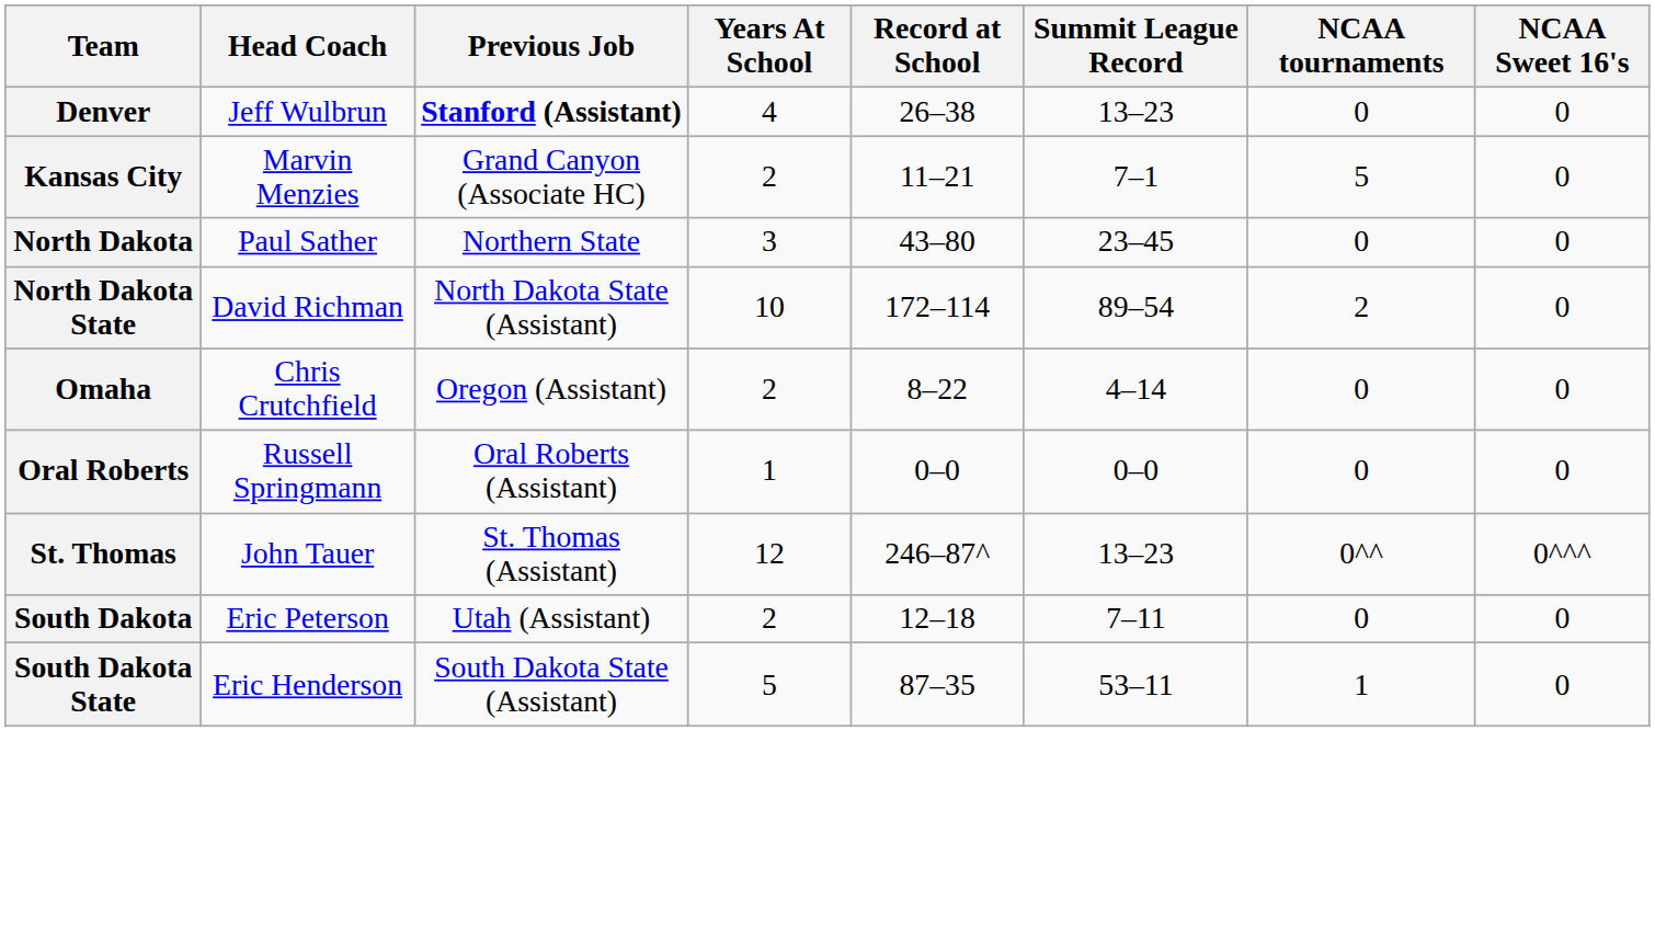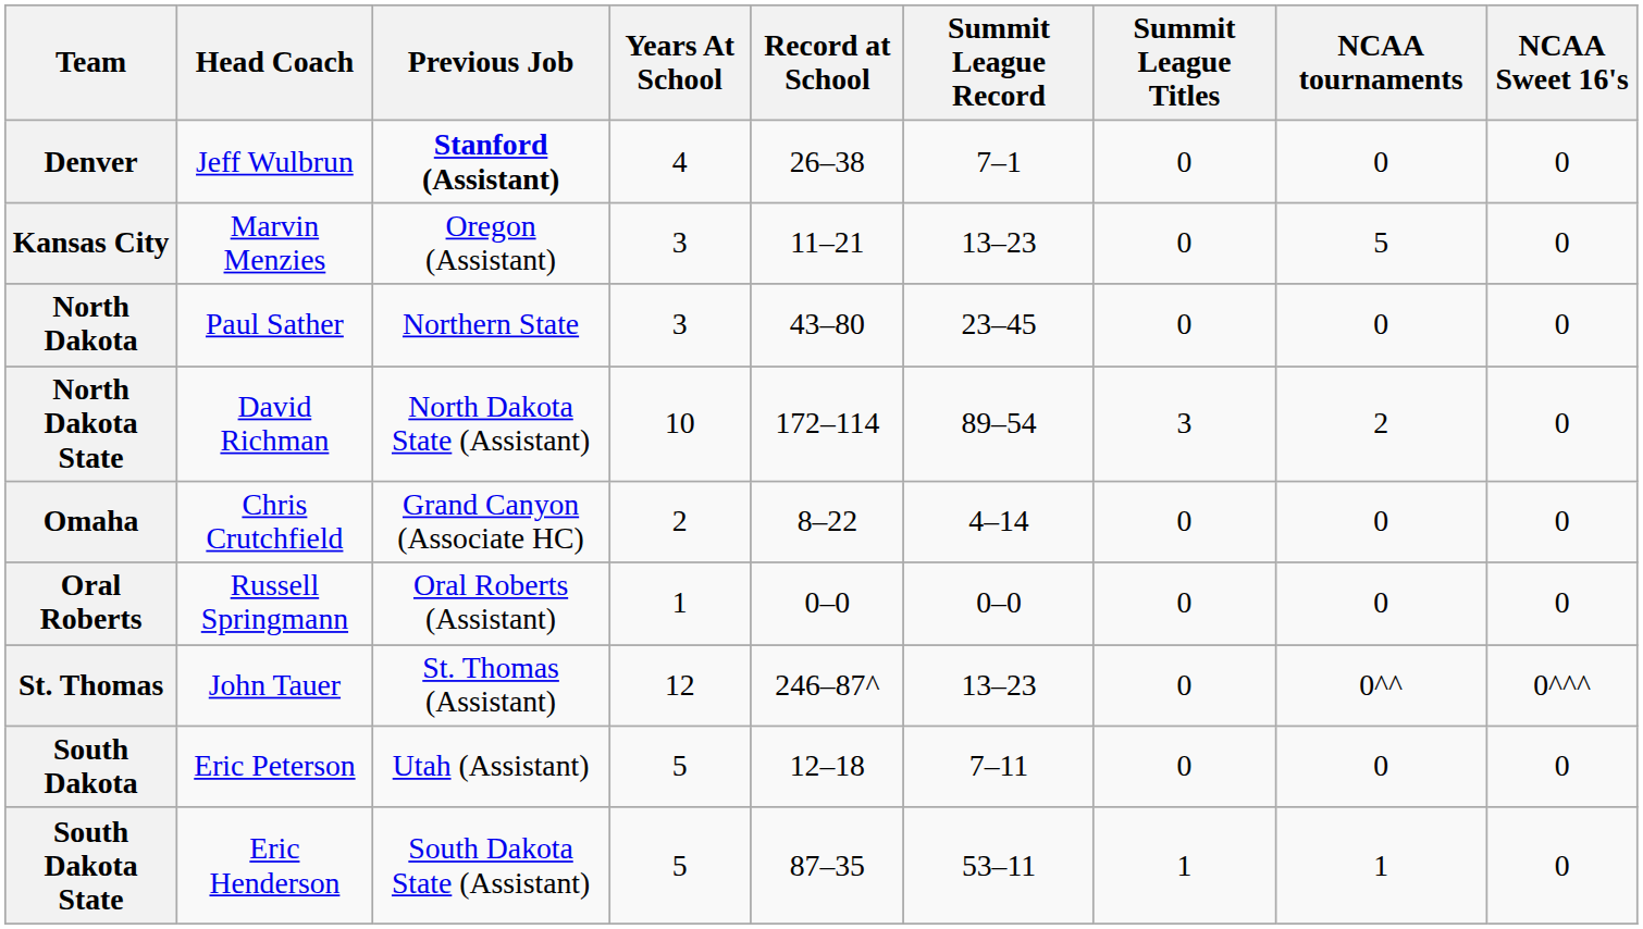+ column: Summit League Titles | 0 | 0 | 0 | 3 | 0 | 0 | 0 | 0 | 1
Denver | Summit League Record: 13–23 -> 7–1
Kansas City | Previous Job: Grand Canyon (Associate HC) -> Oregon (Assistant)
Kansas City | Years At School: 2 -> 3
Kansas City | Summit League Record: 7–1 -> 13–23
Omaha | Previous Job: Oregon (Assistant) -> Grand Canyon (Associate HC)
South Dakota | Years At School: 2 -> 5
